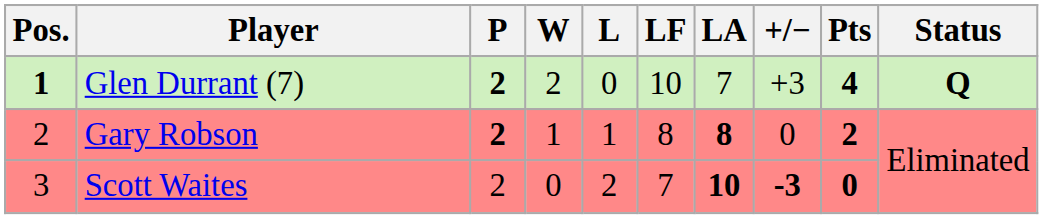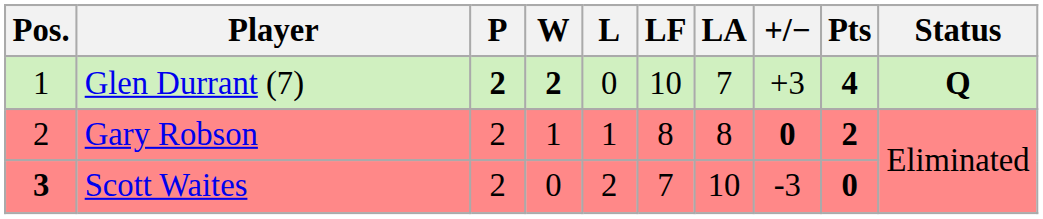Glen Durrant (7) | Pos.: bold -> normal
Glen Durrant (7) | W: normal -> bold
Gary Robson | P: bold -> normal
Gary Robson | LA: bold -> normal
Gary Robson | +/−: normal -> bold
Scott Waites | Pos.: normal -> bold
Scott Waites | LA: bold -> normal
Scott Waites | +/−: bold -> normal
